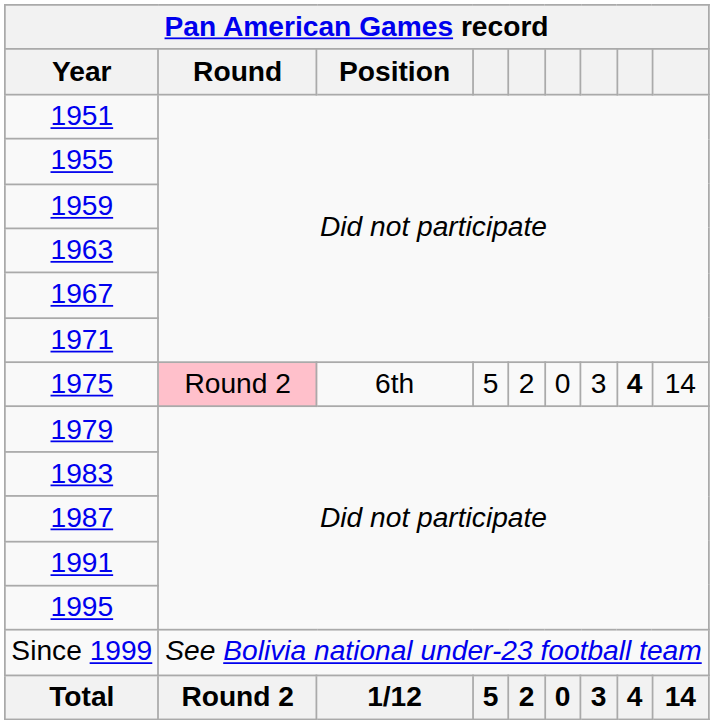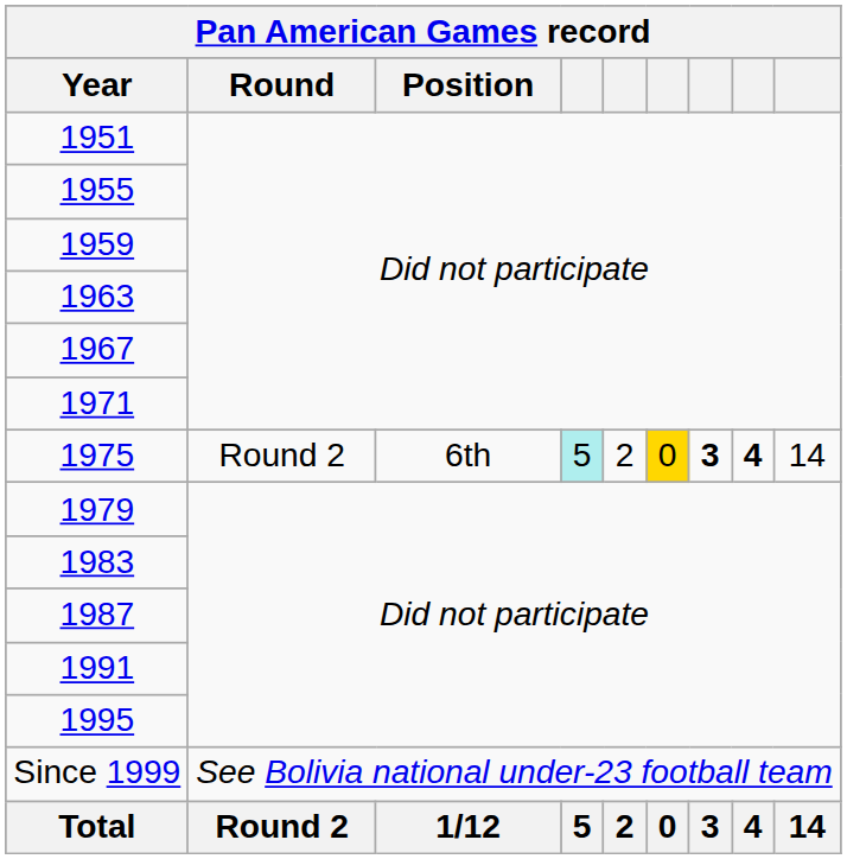1975 | Round: pink background -> no background
1975 | column 4: no background -> paleturquoise background
1975 | column 6: no background -> gold background
1975 | column 7: normal -> bold
